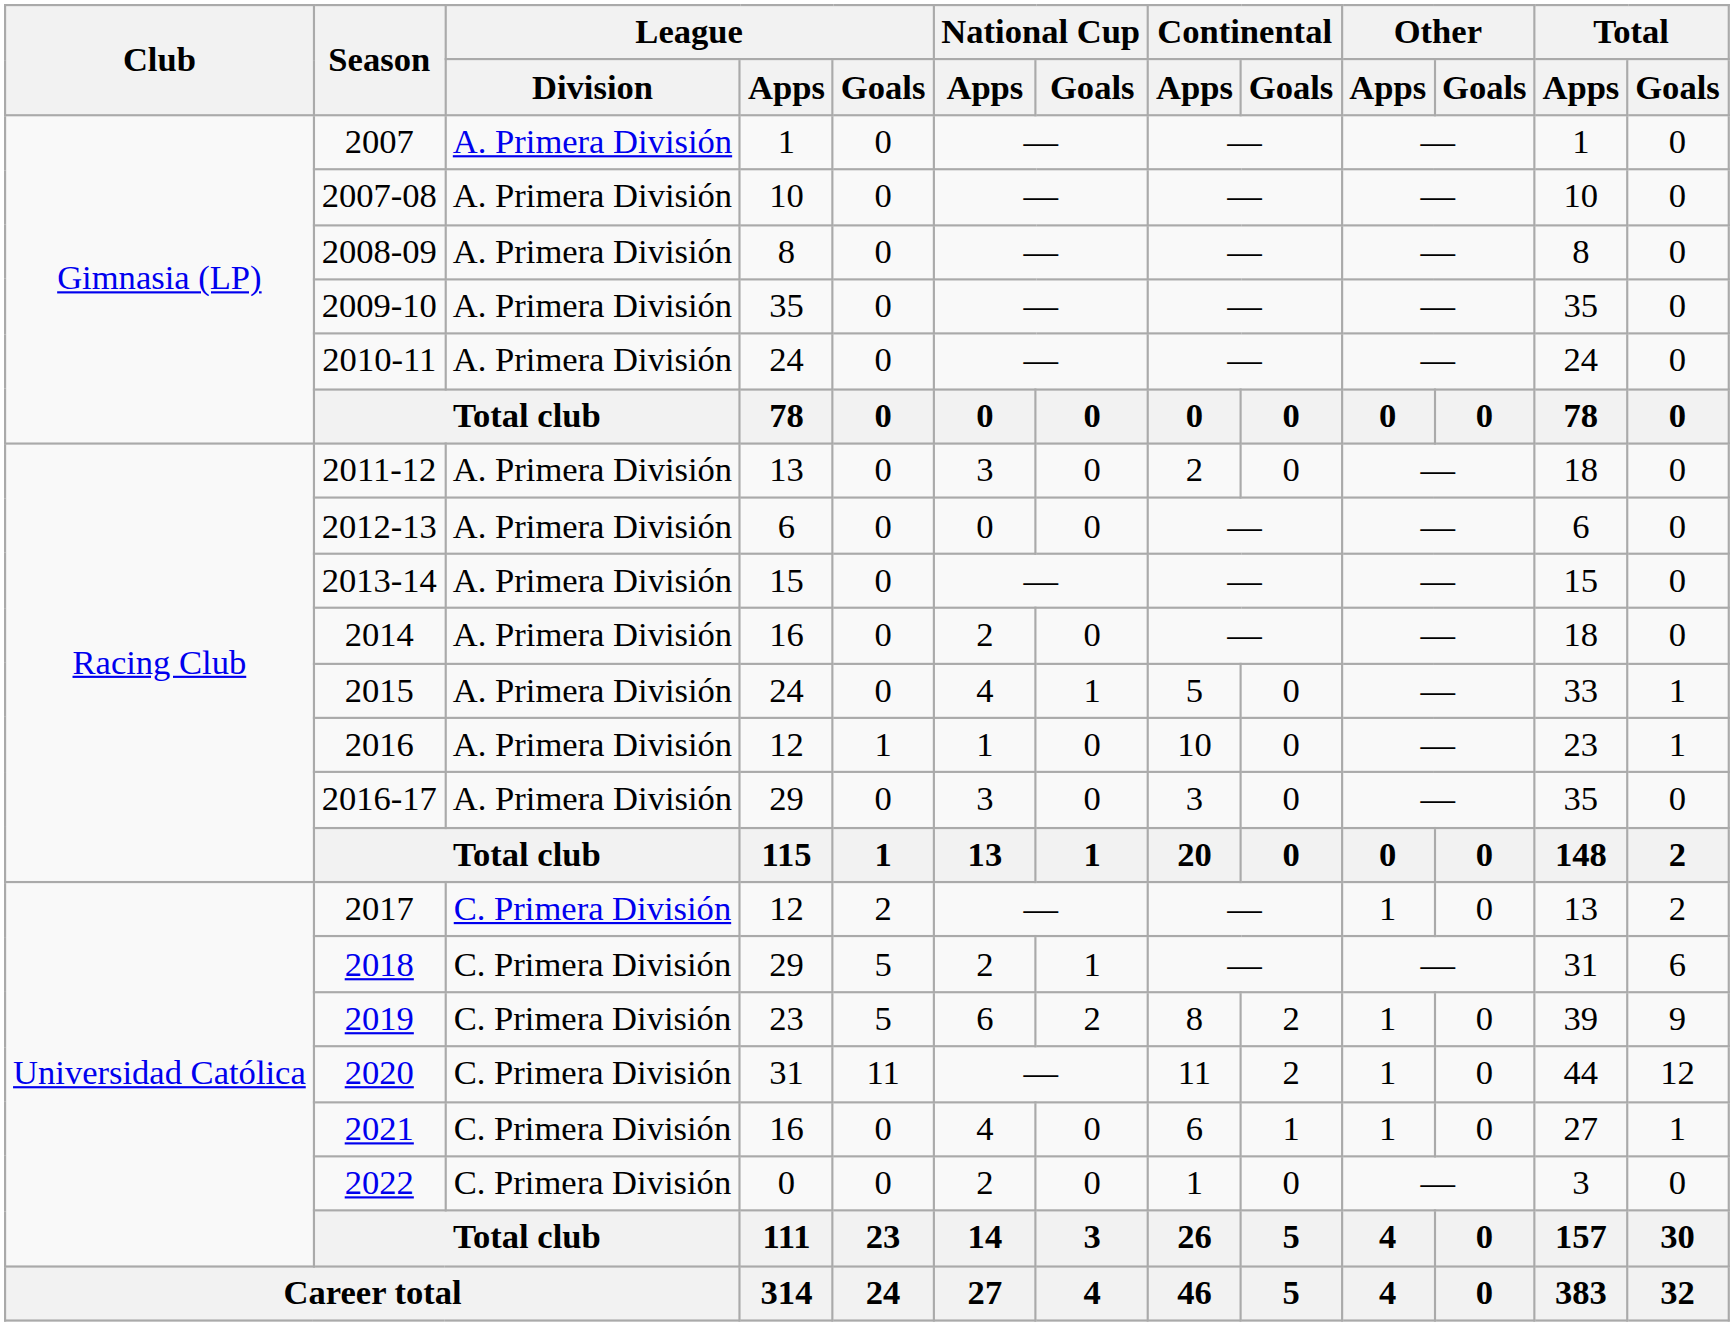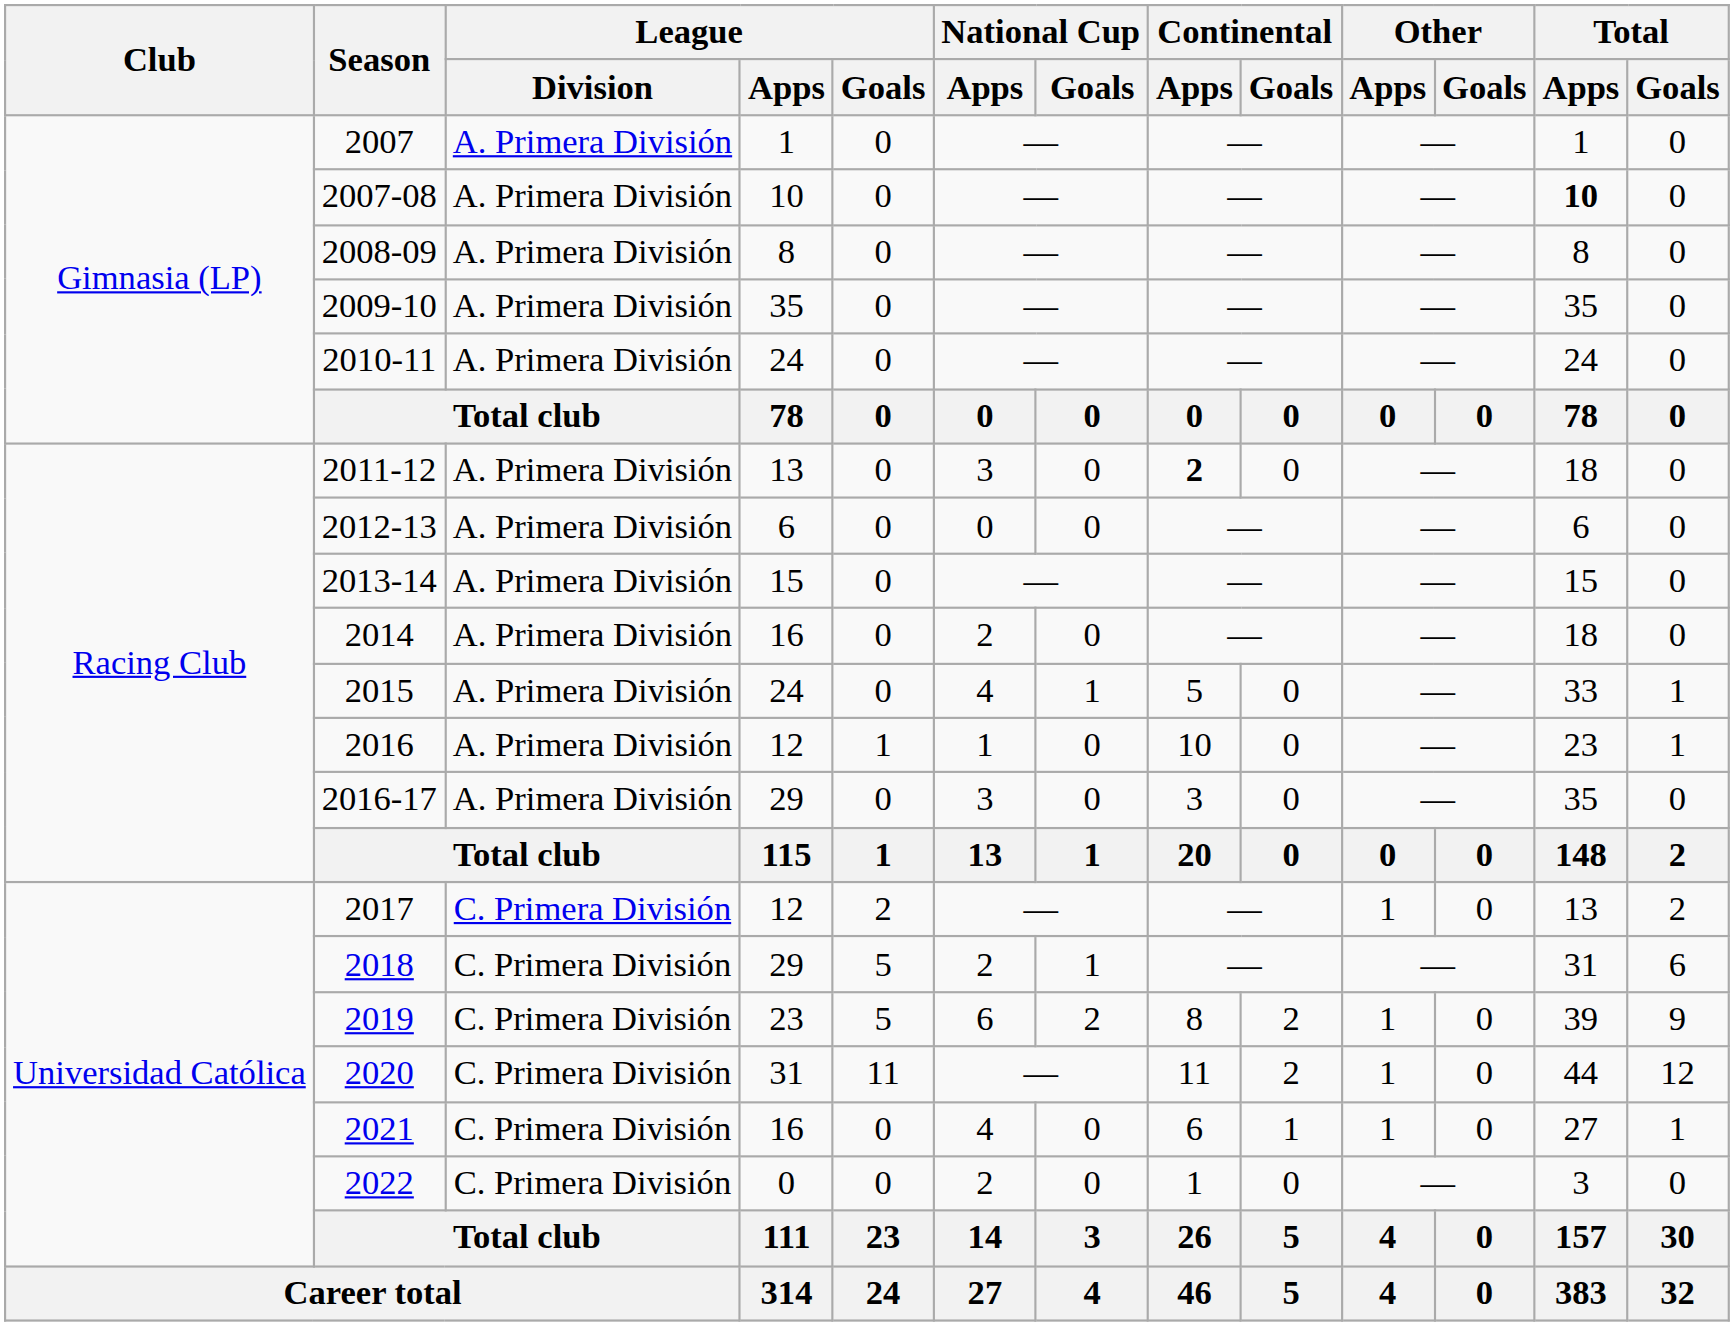2007-08 | Total / Apps: normal -> bold
2011-12 | Continental / Apps: normal -> bold
